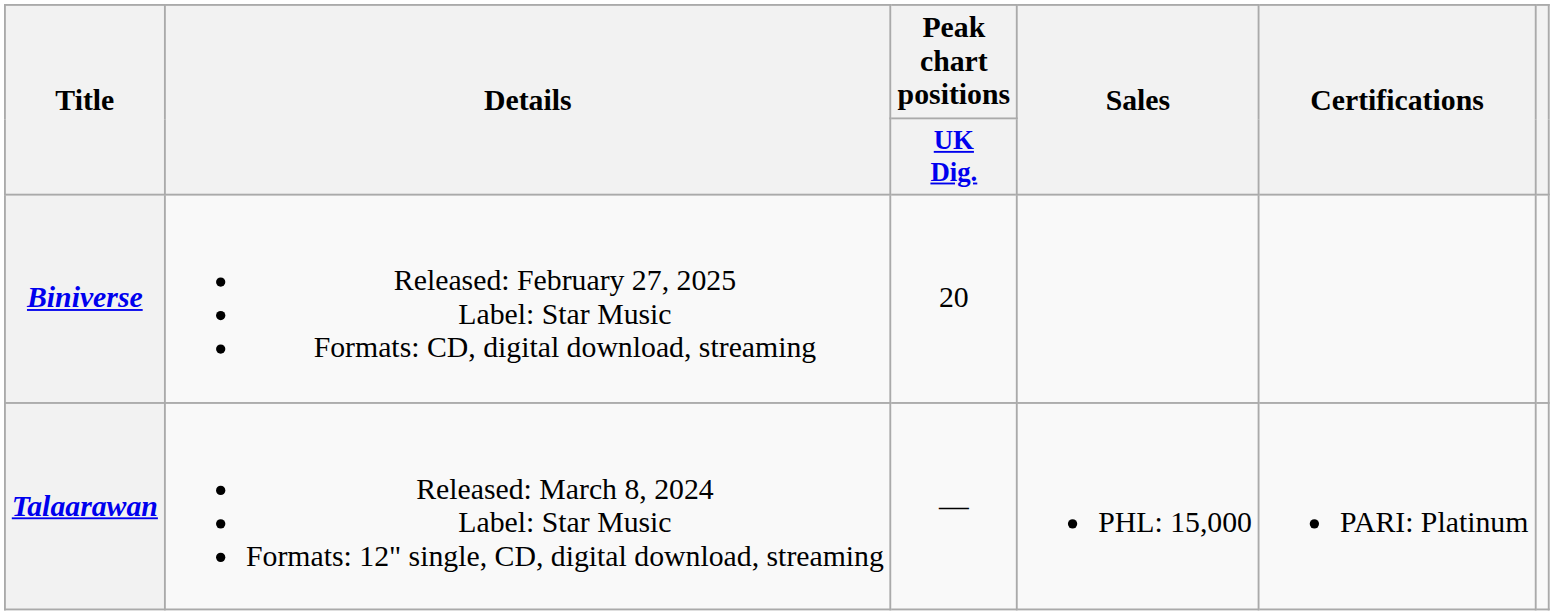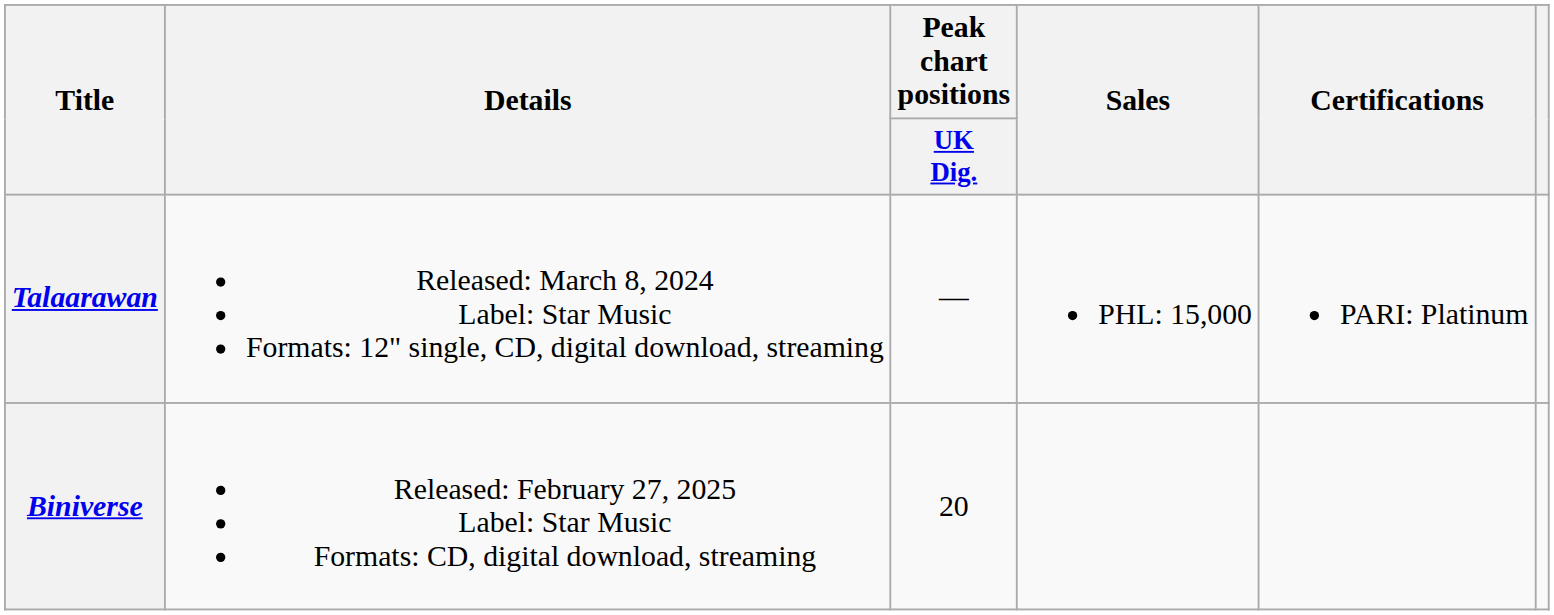rows swapped: Talaarawan <-> Biniverse
